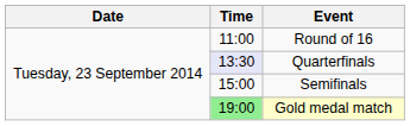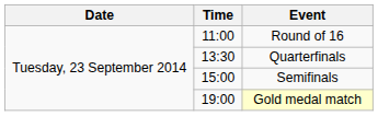Quarterfinals | Time: lavender background -> no background
Gold medal match | Time: lightgreen background -> no background
